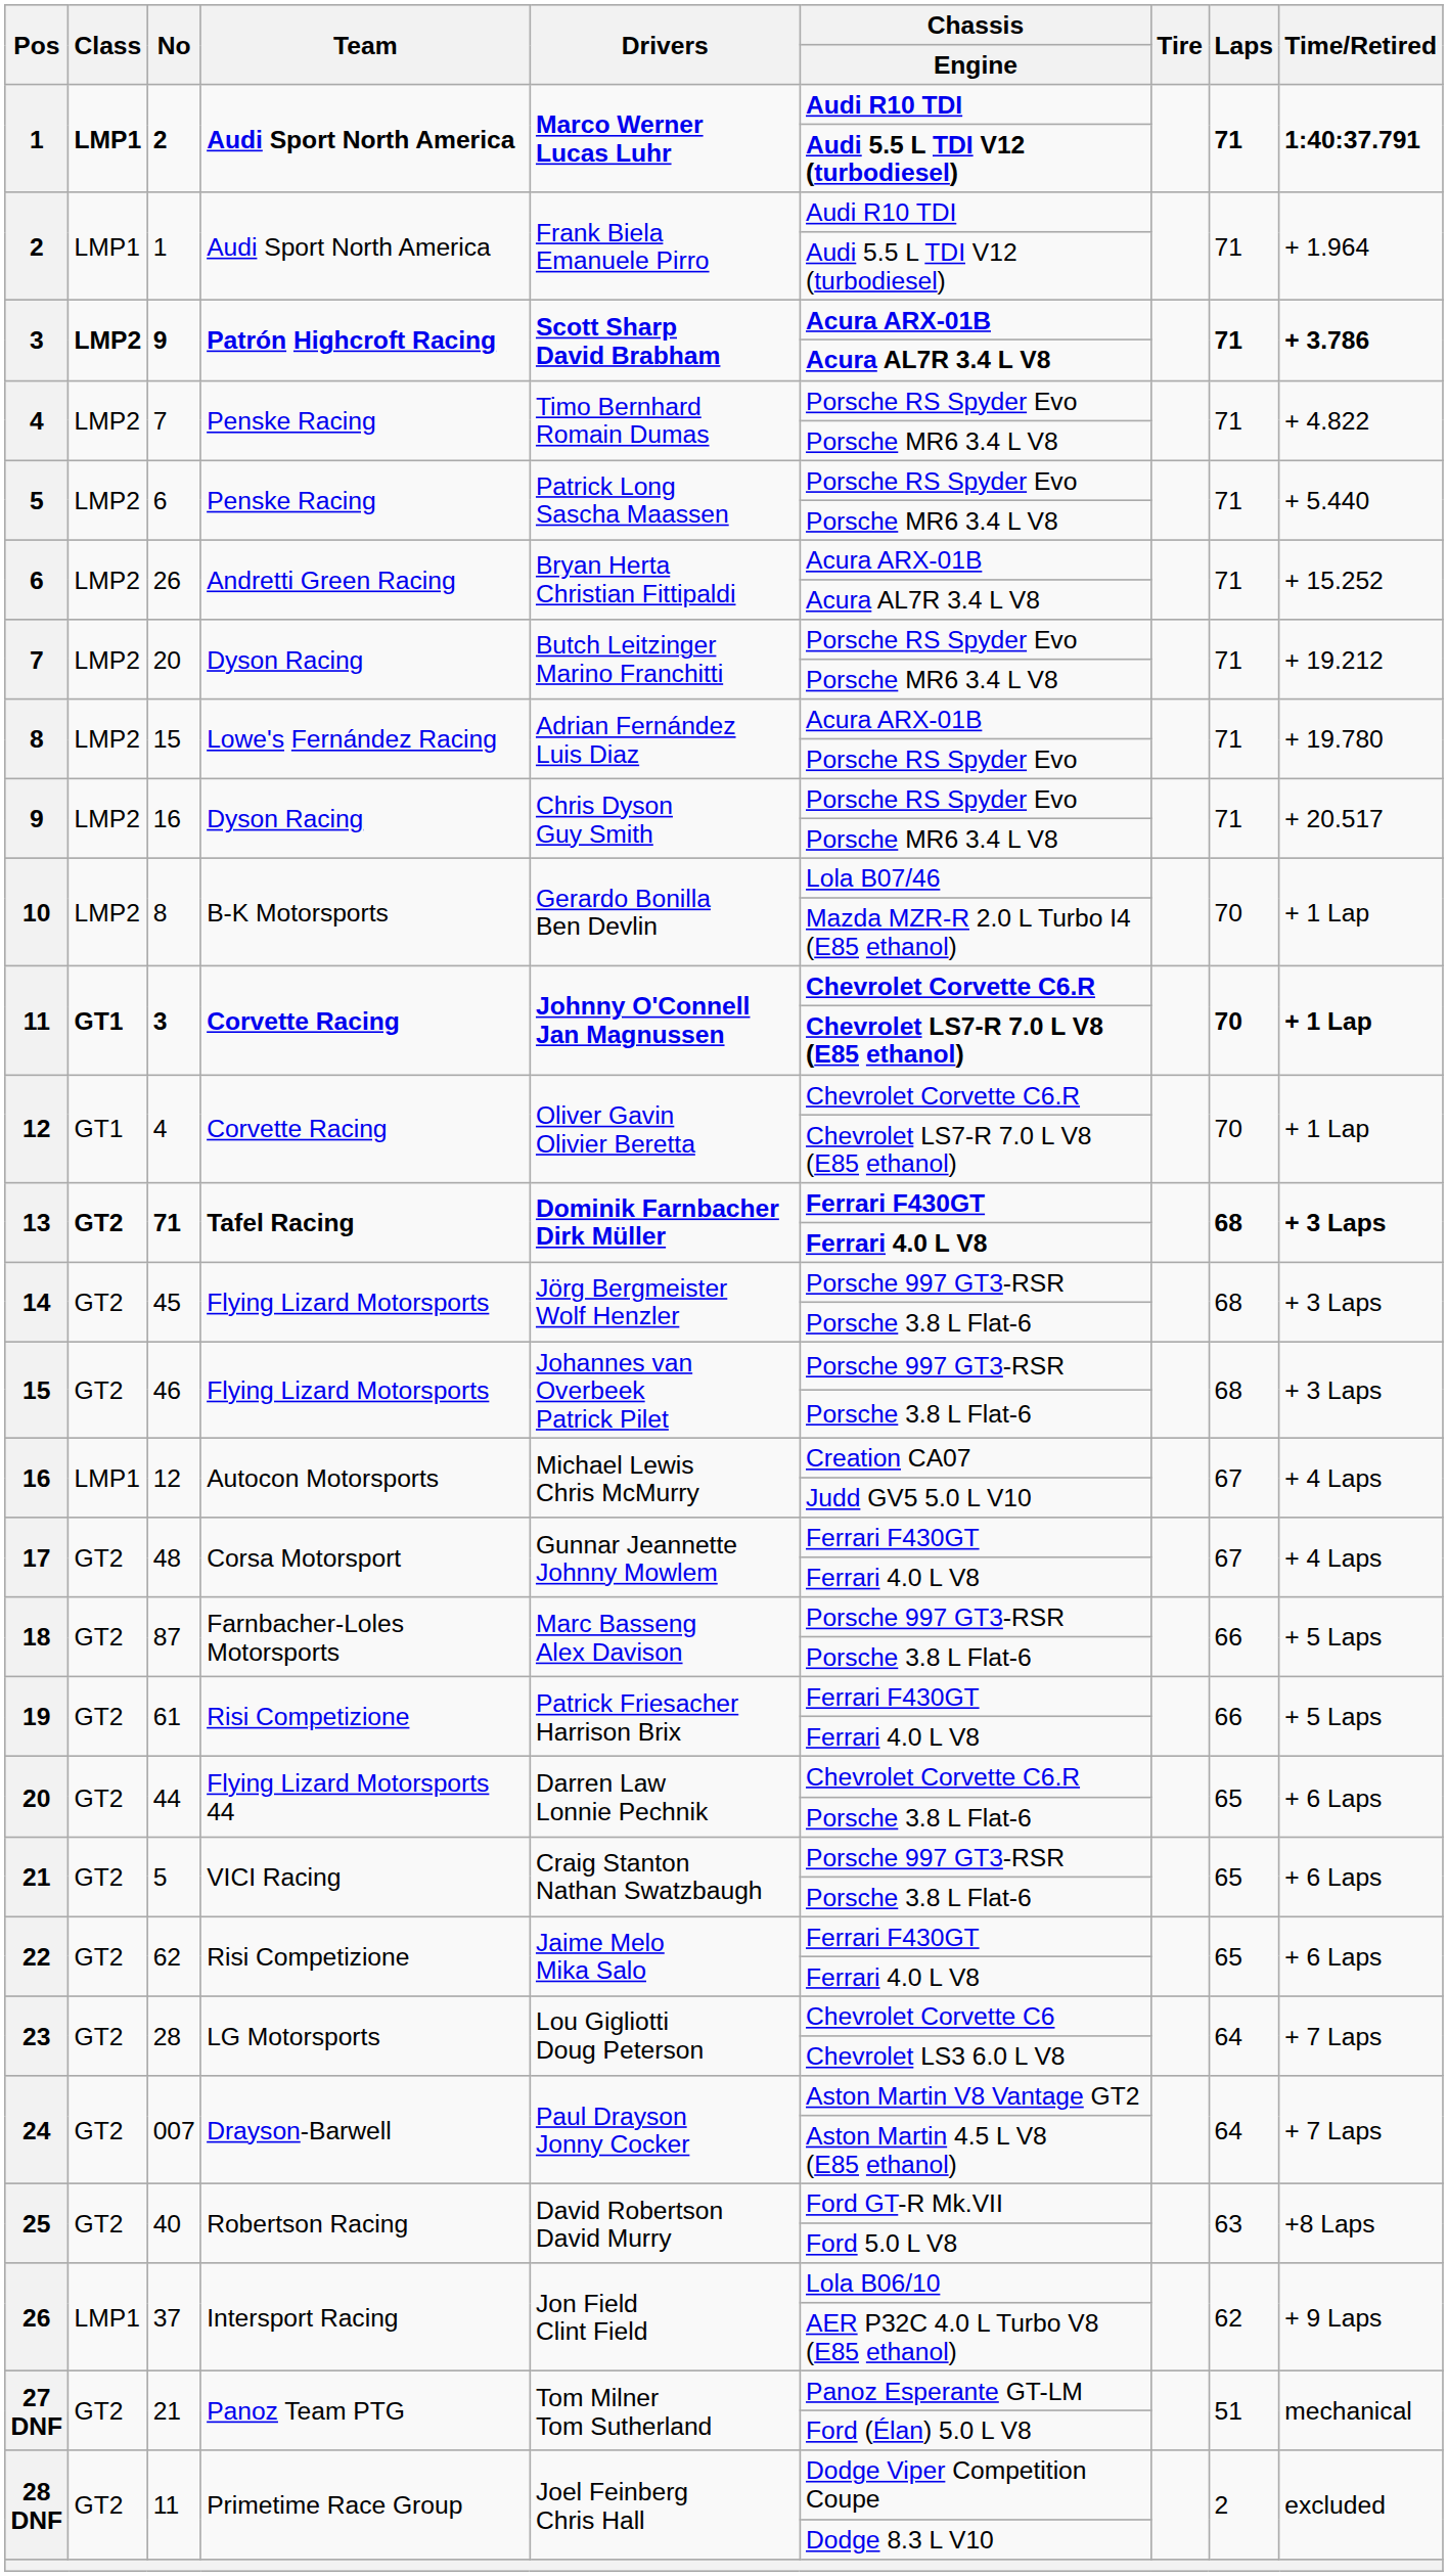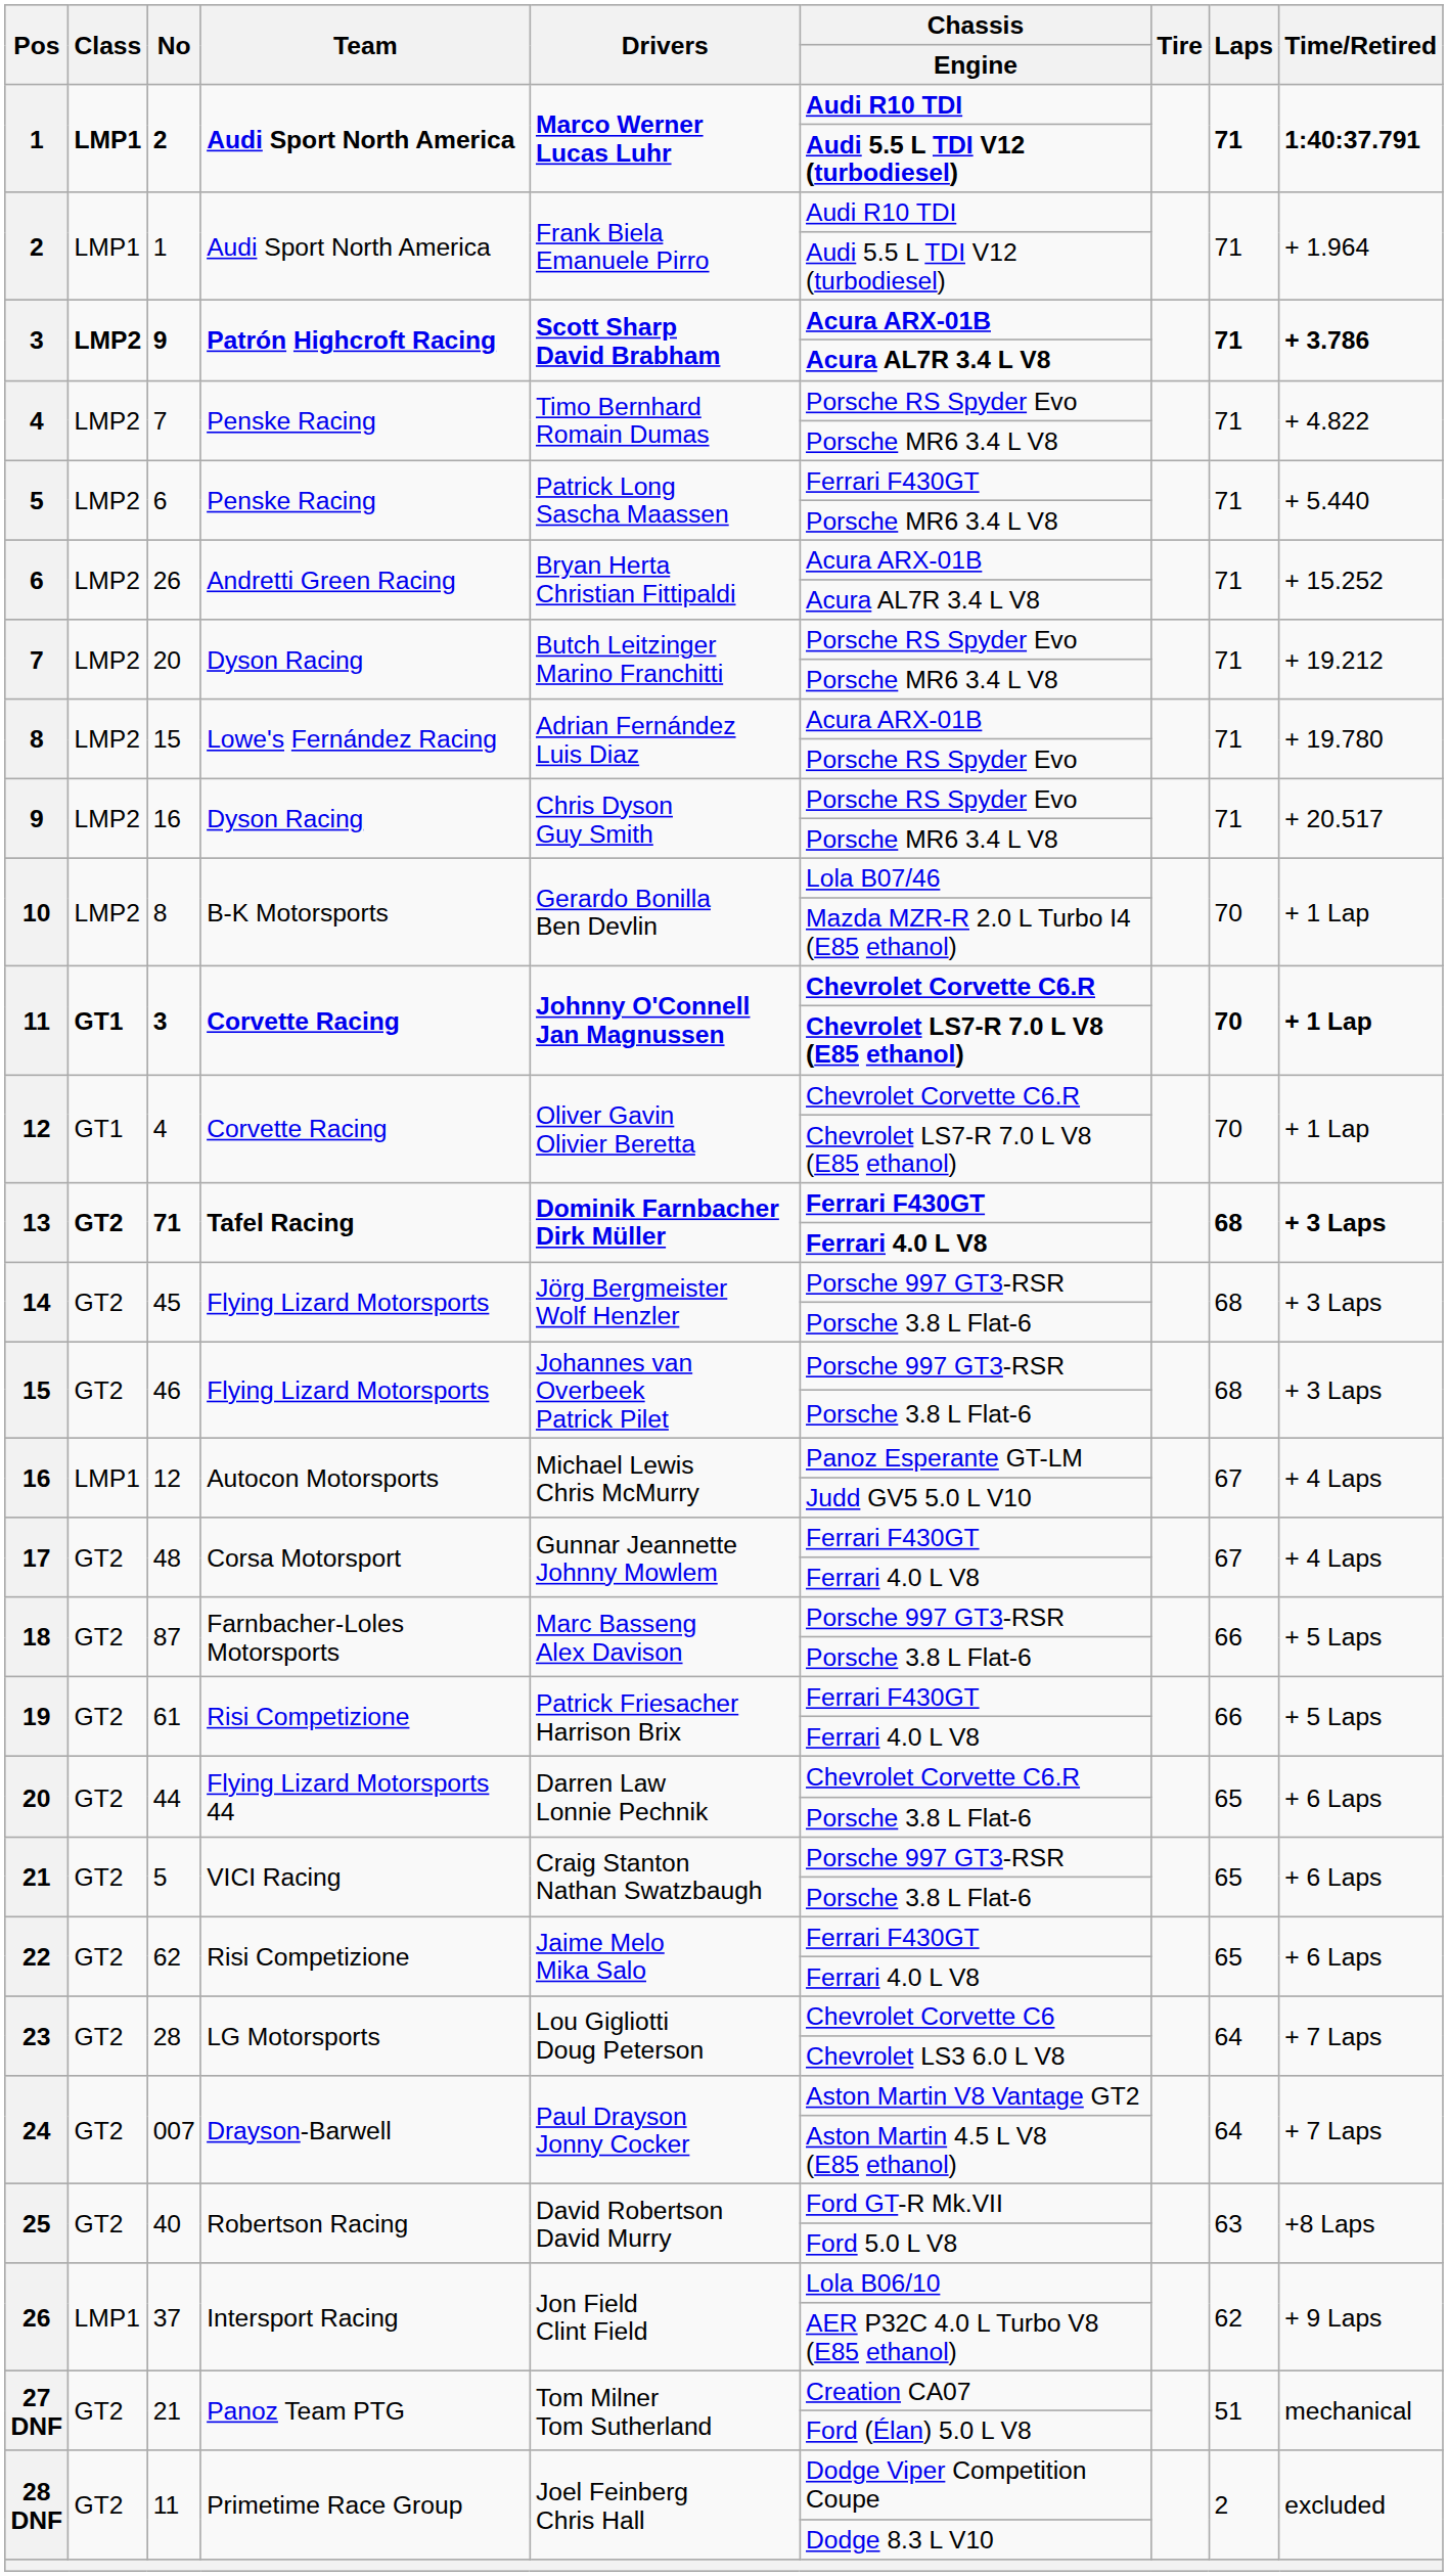row 11 | Chassis / Engine: Porsche RS Spyder Evo -> Ferrari F430GT
row 33 | Chassis / Engine: Creation CA07 -> Panoz Esperante GT-LM
row 55 | Chassis / Engine: Panoz Esperante GT-LM -> Creation CA07
